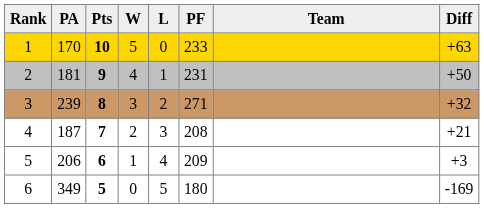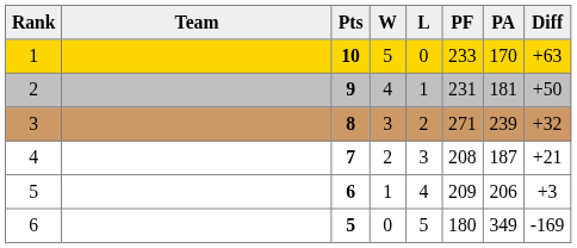columns swapped: Team <-> PA
